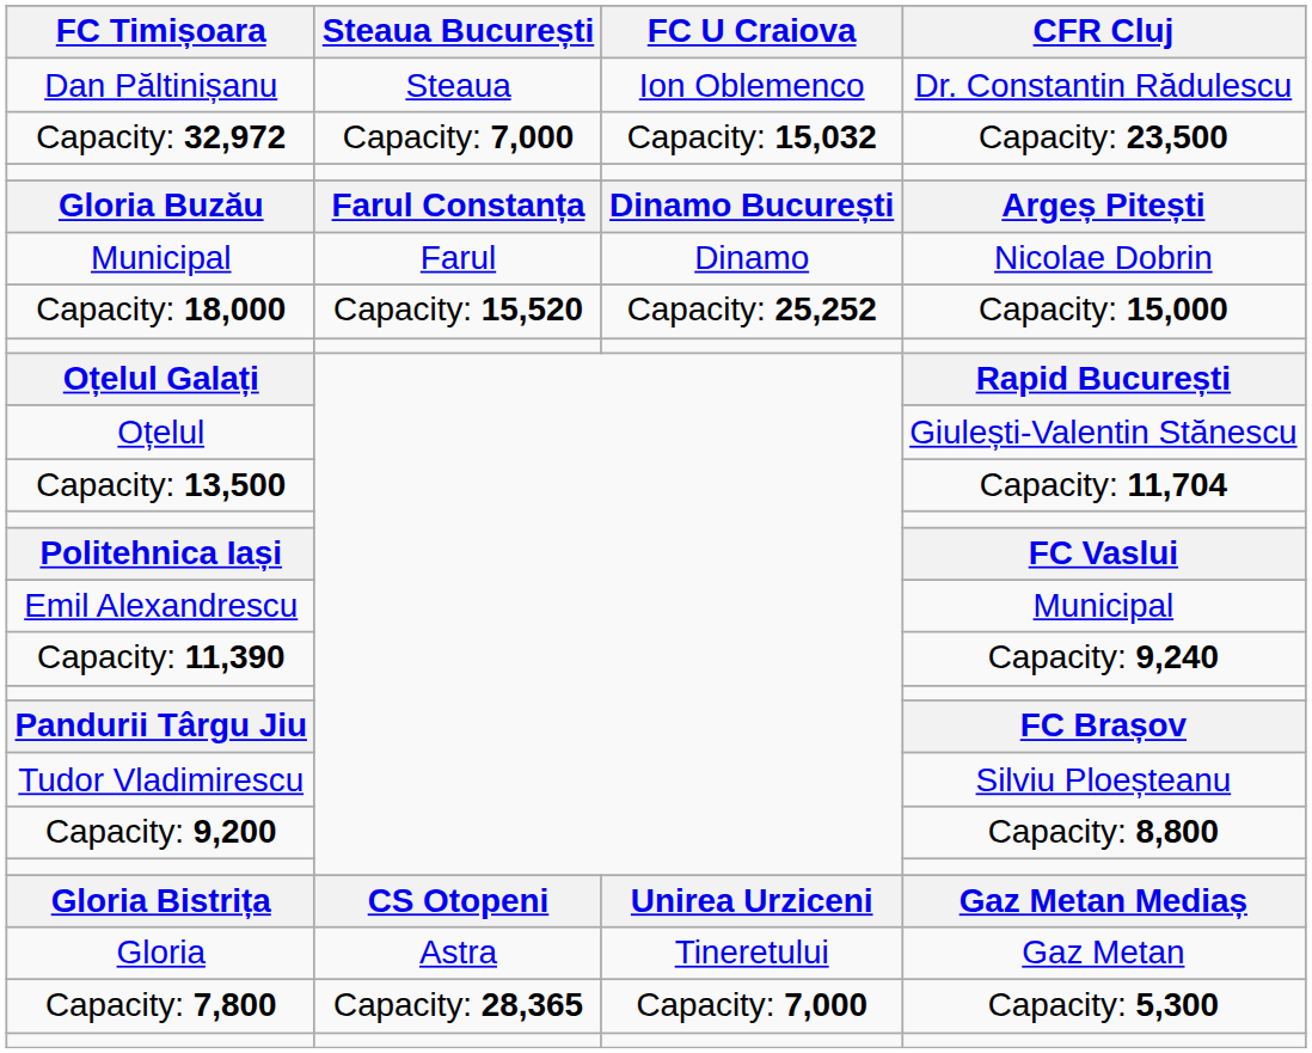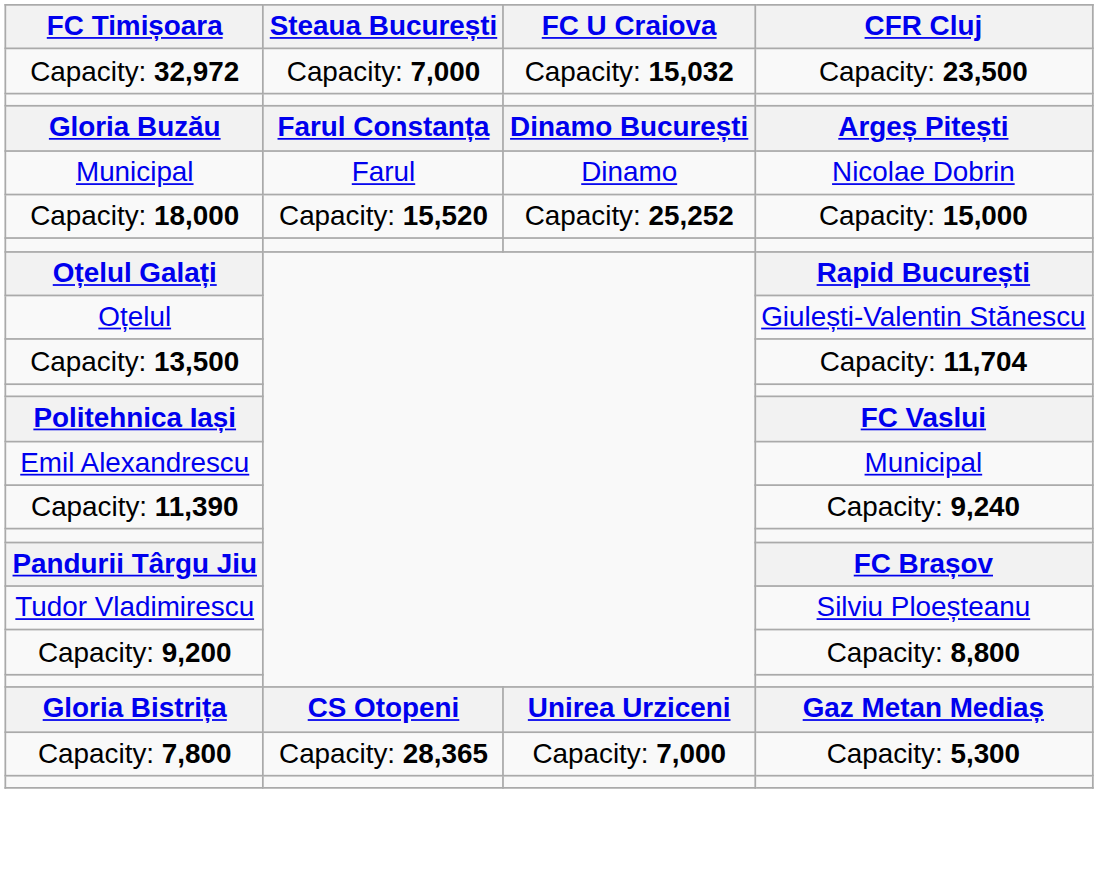- row: Dan Păltinișanu | Steaua | Ion Oblemenco | Dr. Constantin Rădulescu
- row: Gloria | Astra | Tineretului | Gaz Metan
